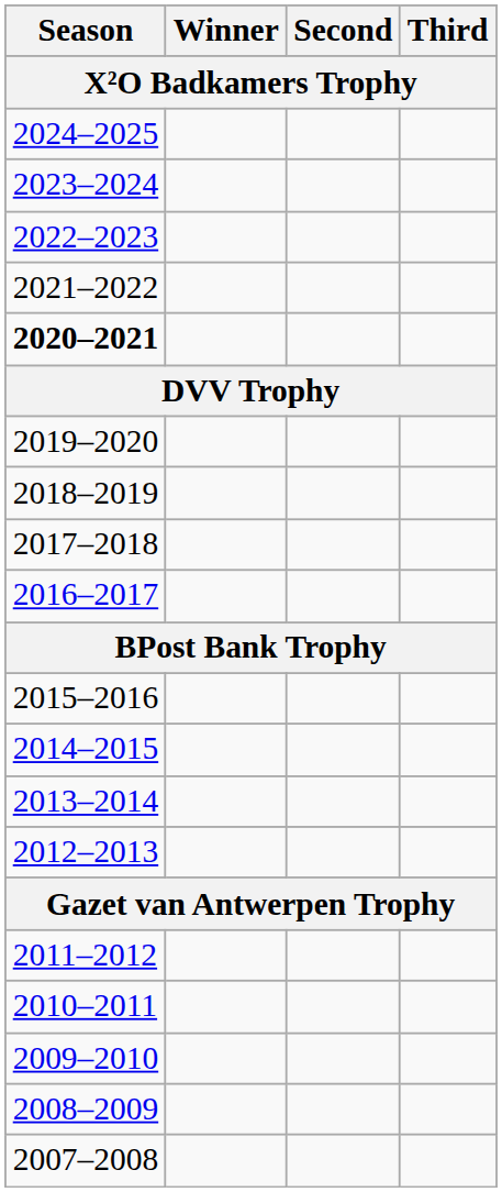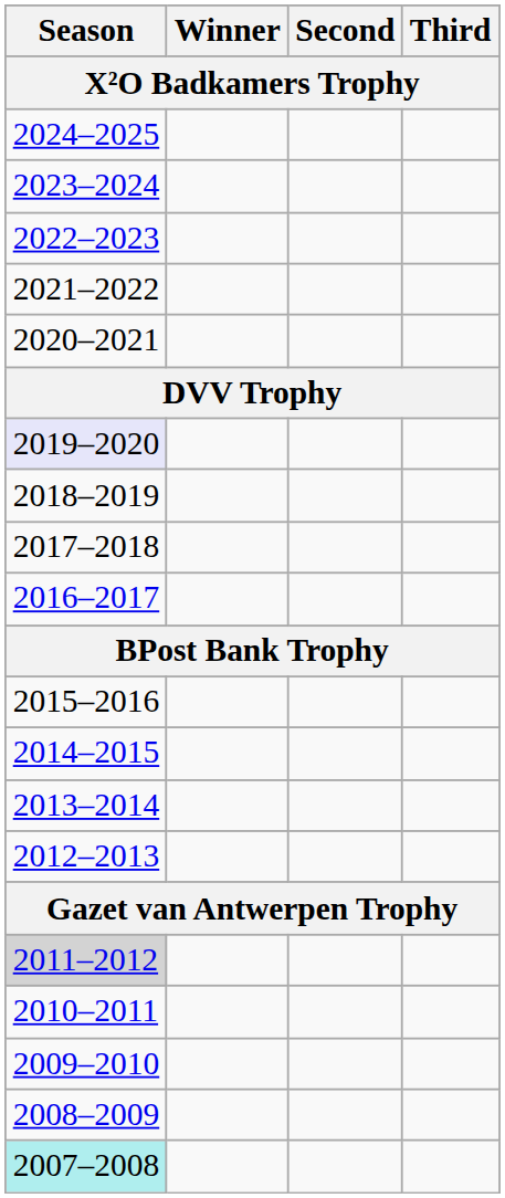2020–2021 | Season: bold -> normal
2019–2020 | Season: no background -> lavender background
2011–2012 | Season: no background -> lightgrey background
2007–2008 | Season: no background -> paleturquoise background
